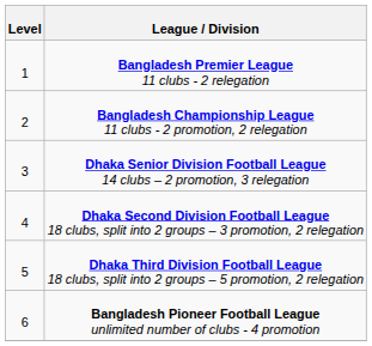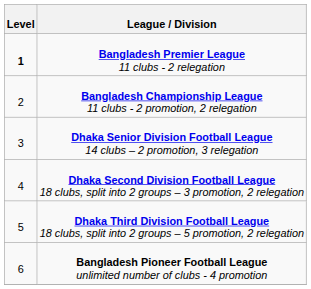Bangladesh Premier League 11 clubs - 2 relegation | Level: normal -> bold
